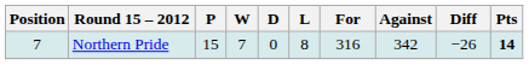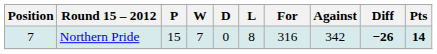Northern Pride | Diff: normal -> bold
